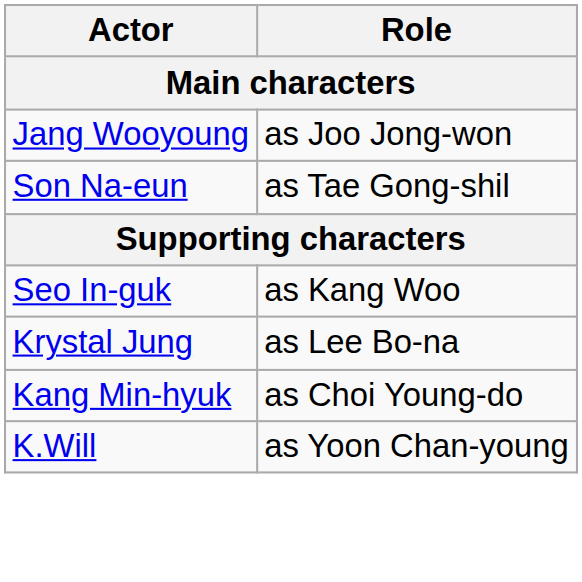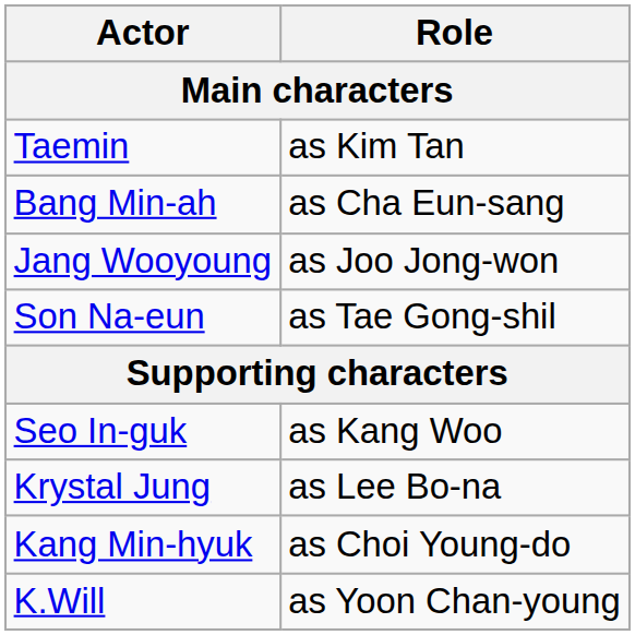+ row: Taemin | as Kim Tan
+ row: Bang Min-ah | as Cha Eun-sang
